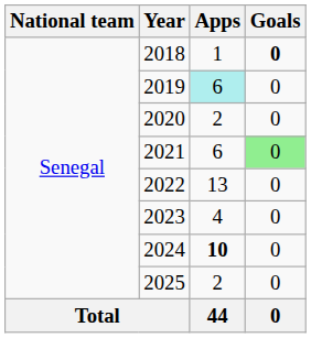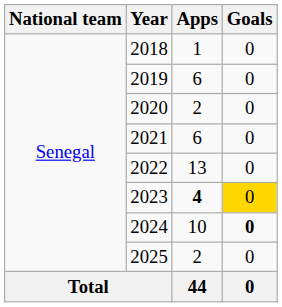2018 | Goals: bold -> normal
2019 | Apps: paleturquoise background -> no background
2021 | Goals: lightgreen background -> no background
2023 | Apps: normal -> bold
2023 | Goals: no background -> gold background
2024 | Apps: bold -> normal
2024 | Goals: normal -> bold
